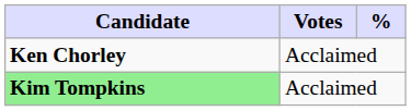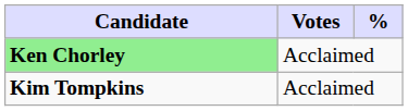Ken Chorley | Candidate: no background -> lightgreen background
Kim Tompkins | Candidate: lightgreen background -> no background
